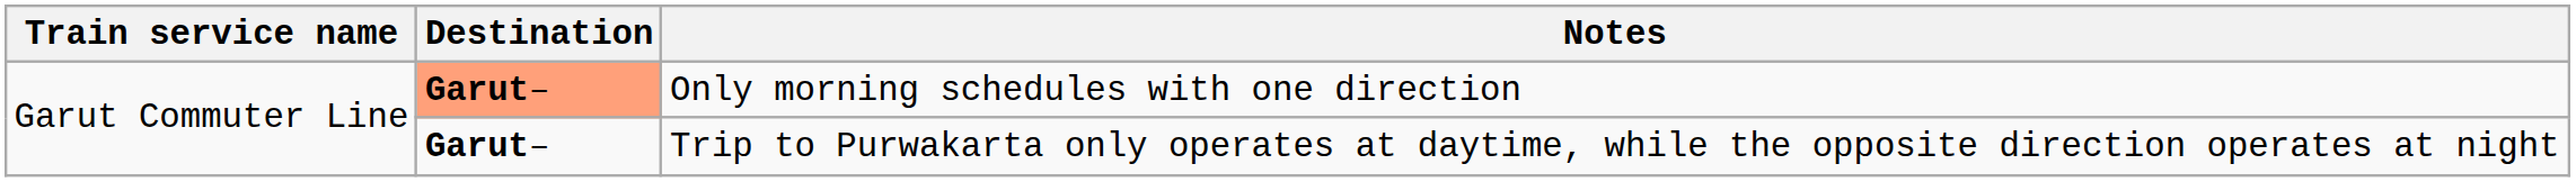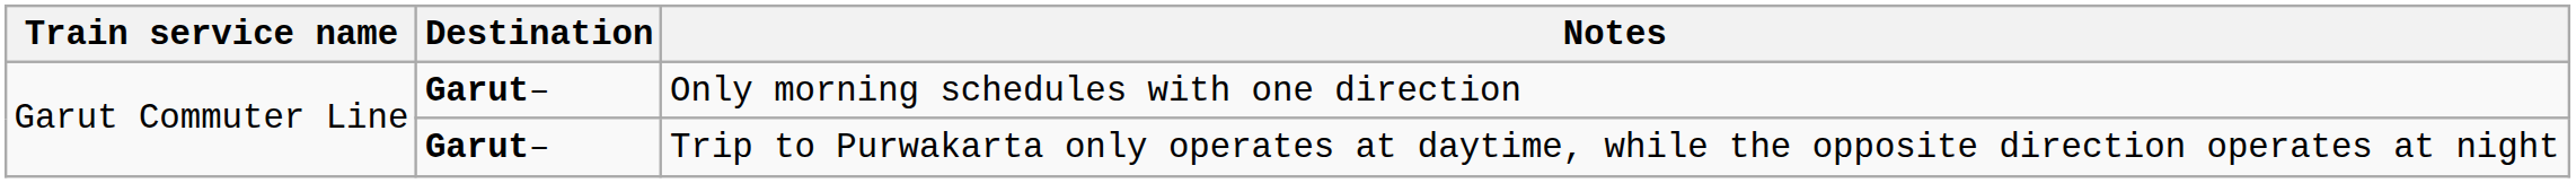Only morning schedules with one direction | Destination: lightsalmon background -> no background
